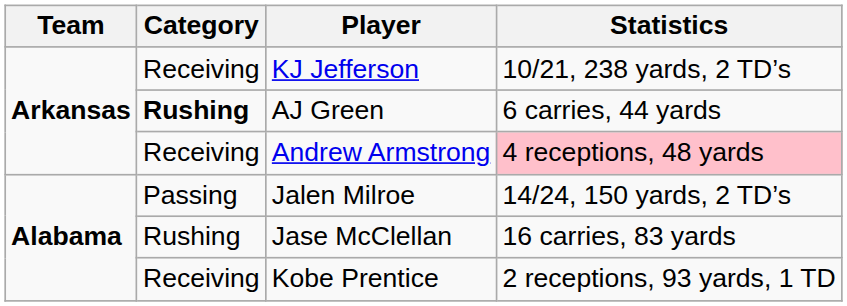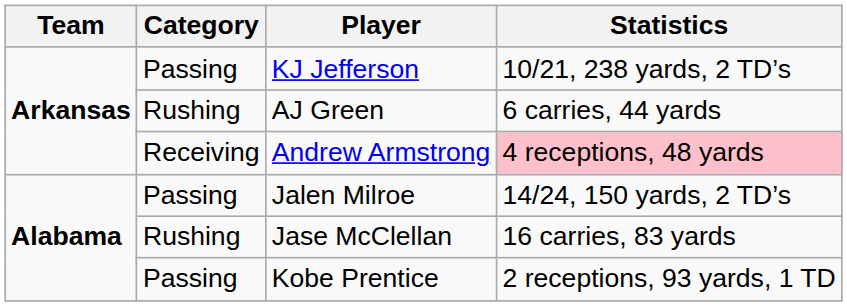KJ Jefferson | Category: Receiving -> Passing
AJ Green | Category: bold -> normal
Kobe Prentice | Category: Receiving -> Passing
